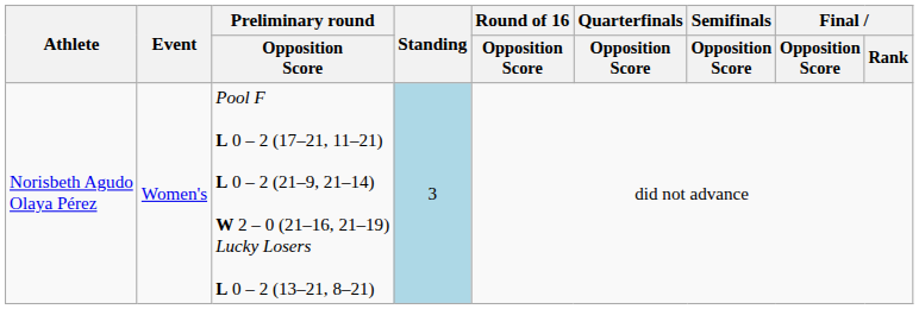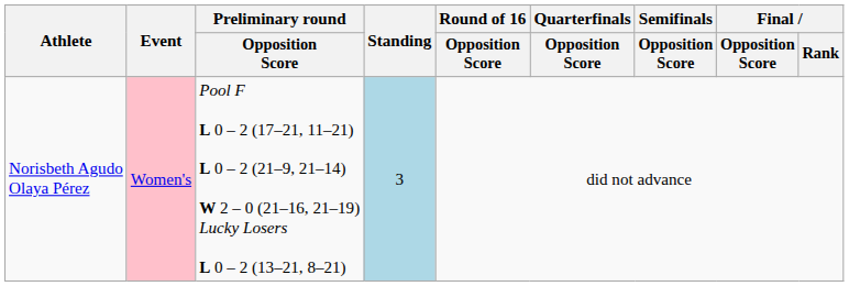Norisbeth Agudo Olaya Pérez | Event: no background -> pink background
